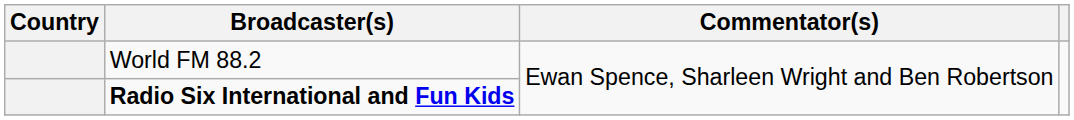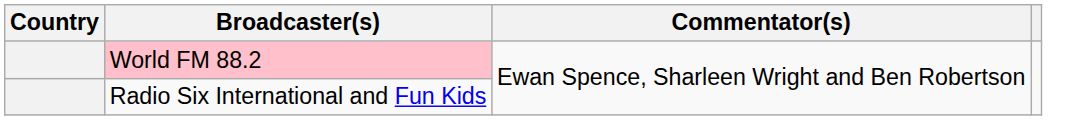World FM 88.2 | Broadcaster(s): no background -> pink background
Radio Six International and Fun Kids | Broadcaster(s): bold -> normal
